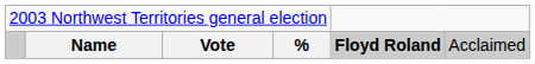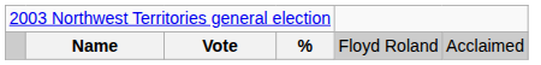Name | column 5: bold -> normal
